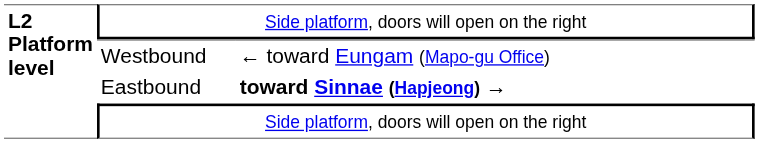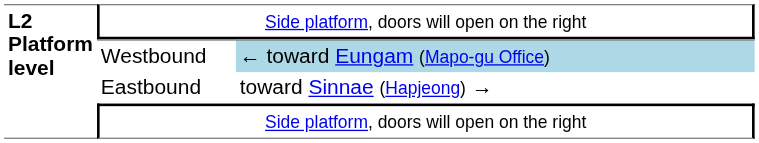Westbound | column 3: no background -> lightblue background
Eastbound | column 3: bold -> normal
